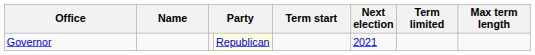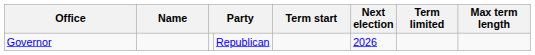Governor | column 4: lightyellow background -> no background
Governor | Next election: 2021 -> 2026
